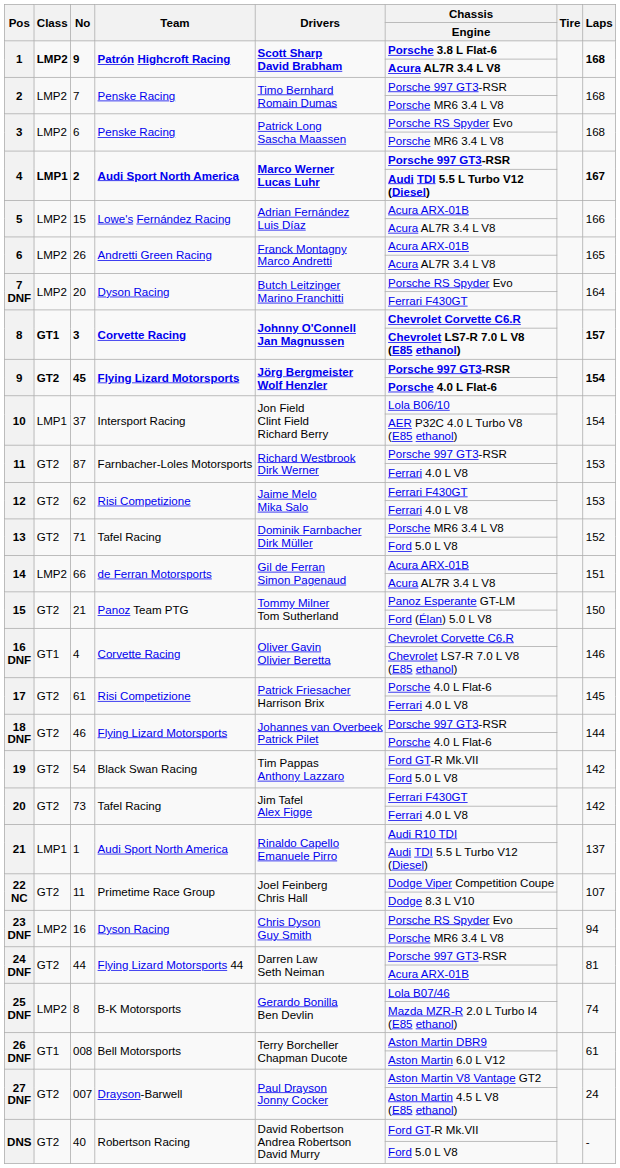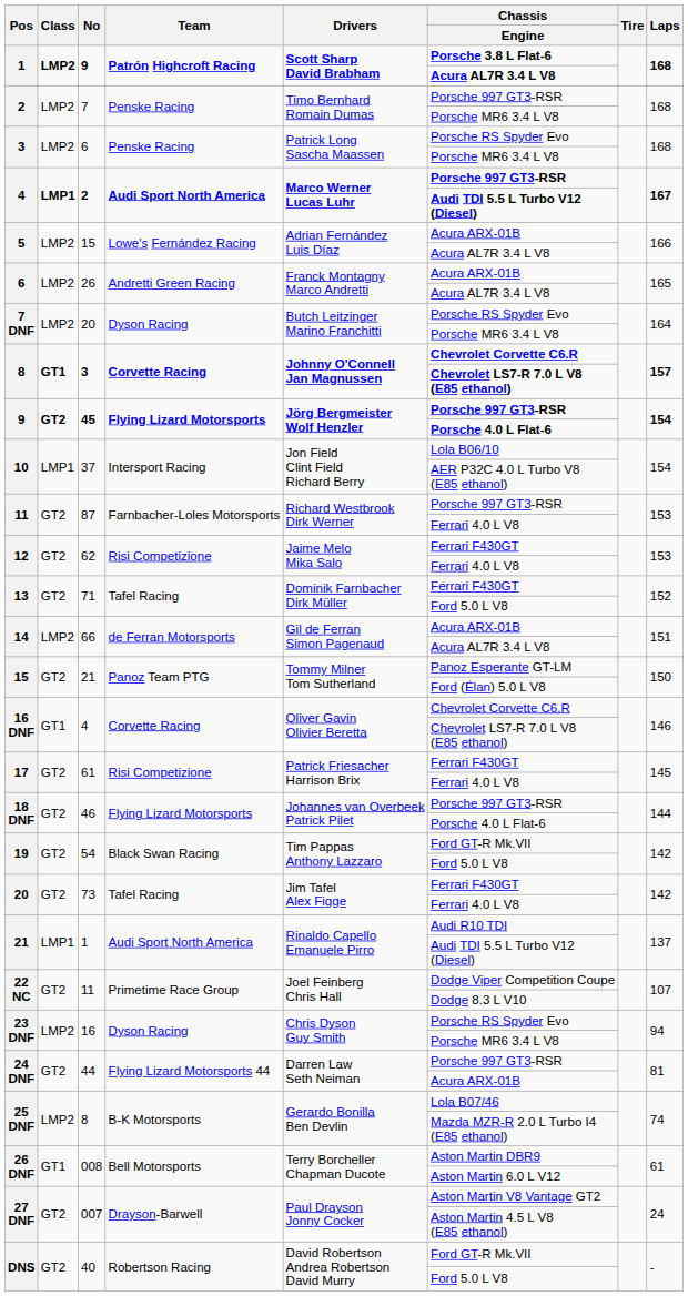row 16 | Chassis / Engine: Ferrari F430GT -> Porsche MR6 3.4 L V8
row 27 | Chassis / Engine: Porsche MR6 3.4 L V8 -> Ferrari F430GT
row 35 | Chassis / Engine: Porsche 4.0 L Flat-6 -> Ferrari F430GT
